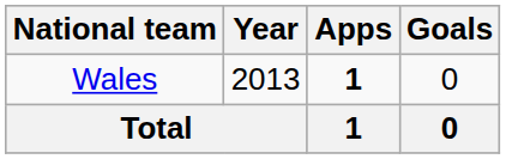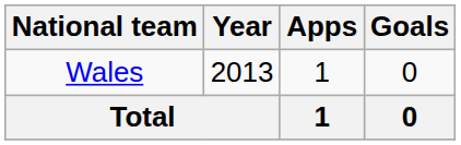Wales | Apps: bold -> normal
